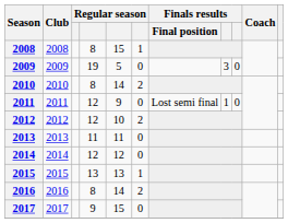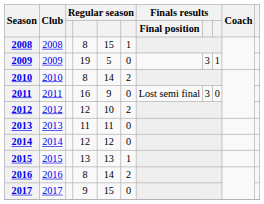row 4 | column 9: 0 -> 1
row 6 | column 4: 12 -> 16
row 6 | column 8: 1 -> 3
